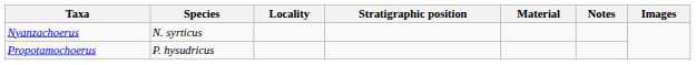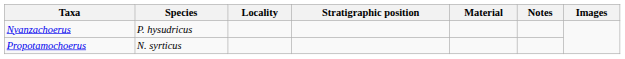Nyanzachoerus | Species: N. syrticus -> P. hysudricus
Propotamochoerus | Species: P. hysudricus -> N. syrticus
